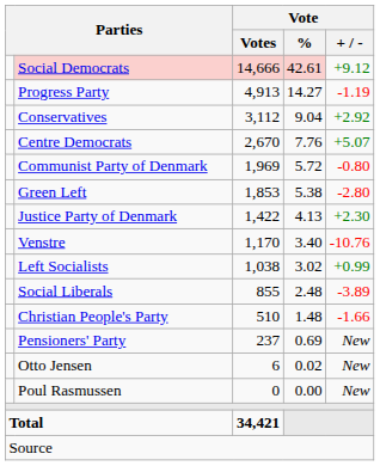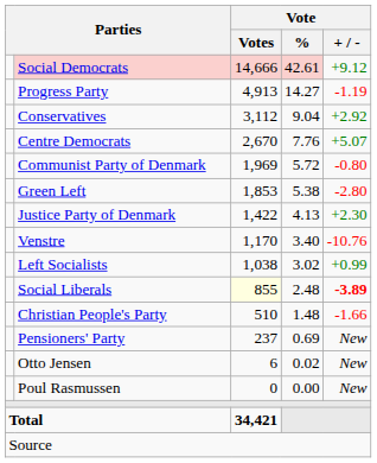Social Liberals | Vote / Votes: no background -> lightyellow background
Social Liberals | Vote / + / -: normal -> bold
